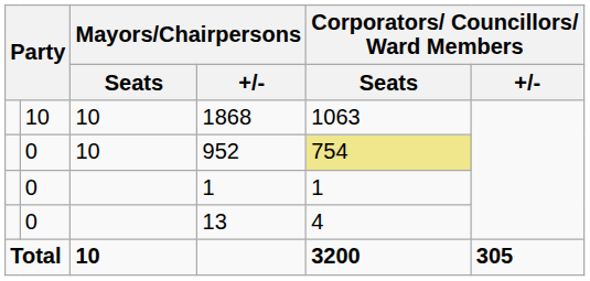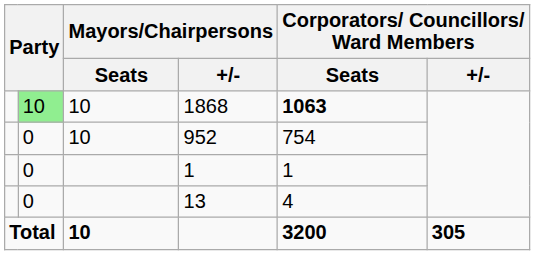1868 | column 2: no background -> lightgreen background
1868 | Corporators/ Councillors/ Ward Members / Seats: normal -> bold
952 | Corporators/ Councillors/ Ward Members / Seats: khaki background -> no background
